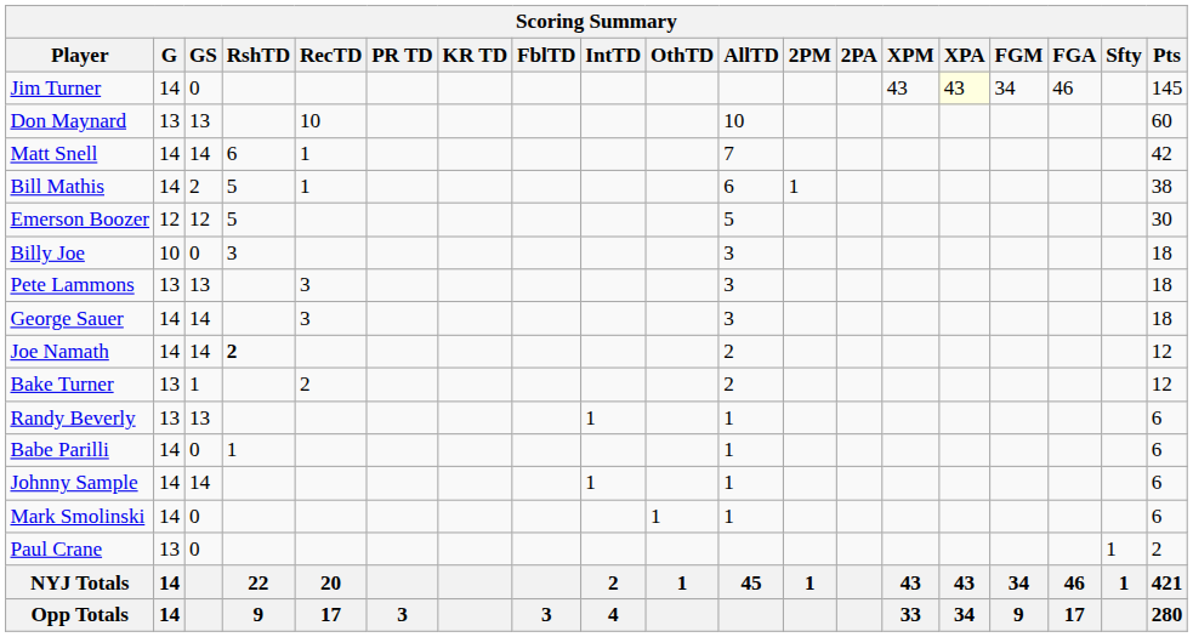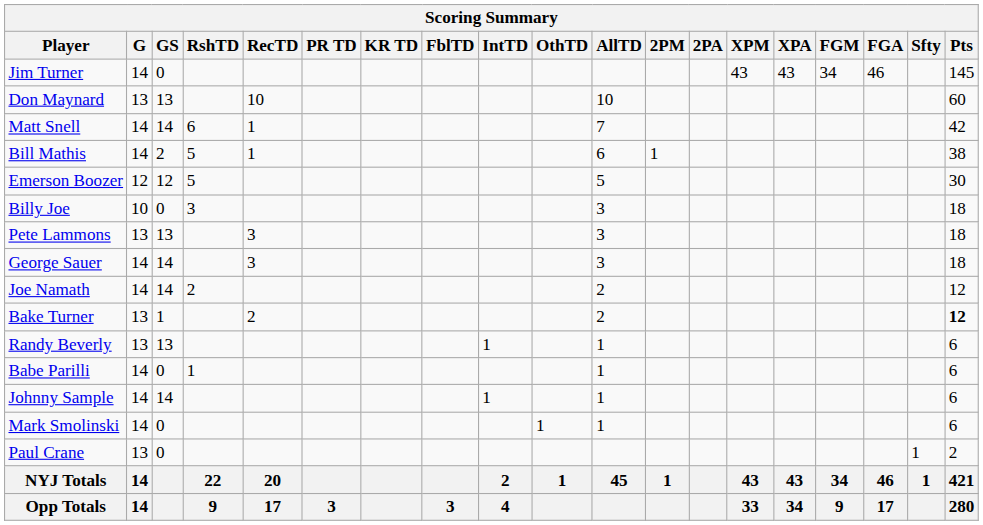Jim Turner | XPA: lightyellow background -> no background
Joe Namath | RshTD: bold -> normal
Bake Turner | Pts: normal -> bold
